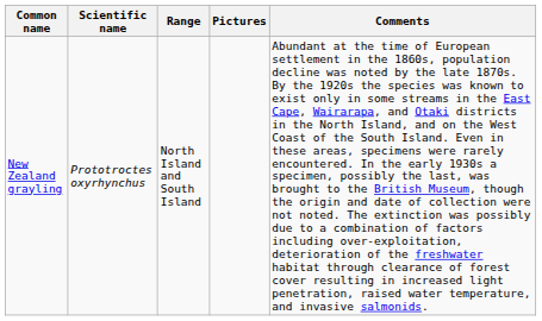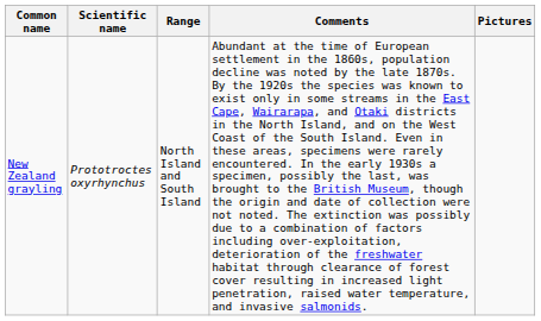columns swapped: Comments <-> Pictures
